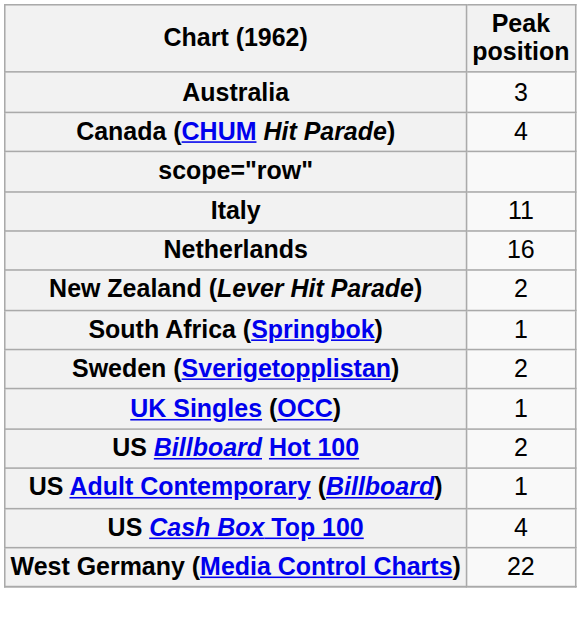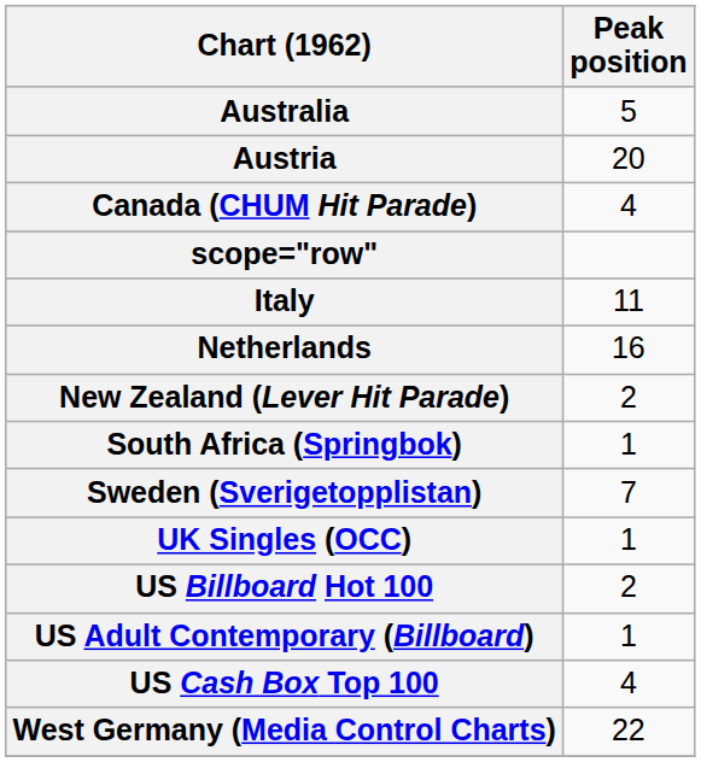Australia | Peak position: 3 -> 5
+ row: Austria | 20
Sweden (Sverigetopplistan) | Peak position: 2 -> 7
